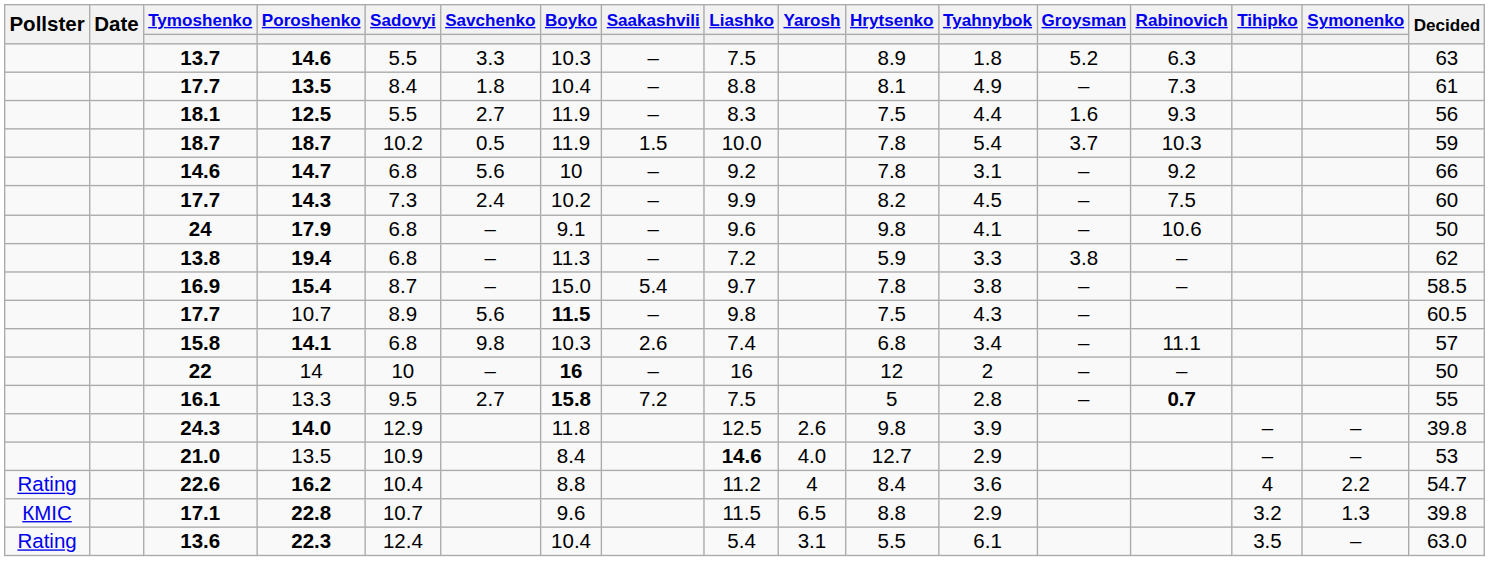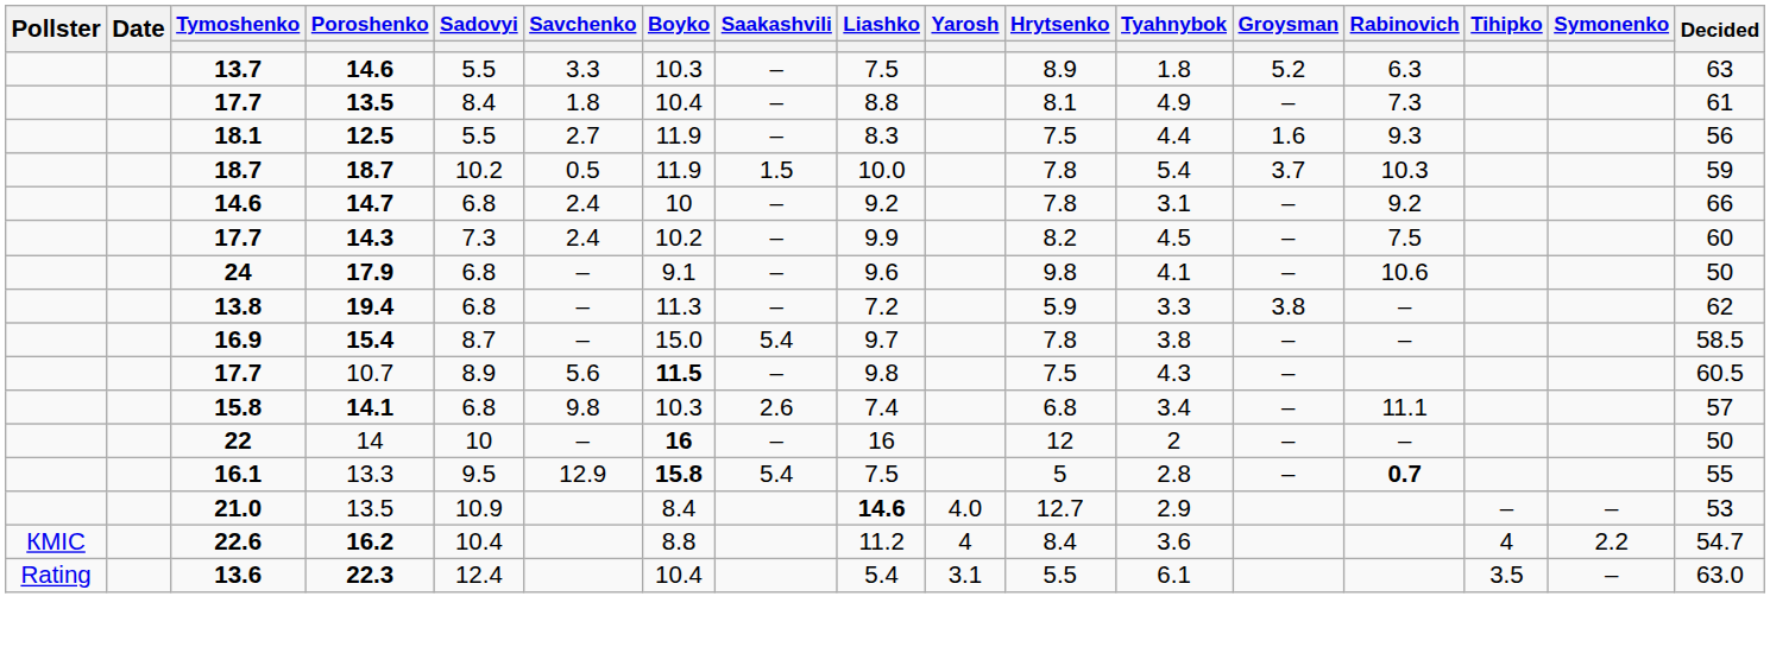14.7 | Savchenko: 5.6 -> 2.4
13.3 | Savchenko: 2.7 -> 12.9
13.3 | Saakashvili: 7.2 -> 5.4
- row: 24.3 | 14.0 | 12.9 | 11.8 | 12.5 | 2.6 | 9.8 | 3.9 | – | – | 39.8
16.2 | Pollster: Rating -> КМІС
- row: КМІС | 17.1 | 22.8 | 10.7 | 9.6 | 11.5 | 6.5 | 8.8 | 2.9 | 3.2 | 1.3 | 39.8
